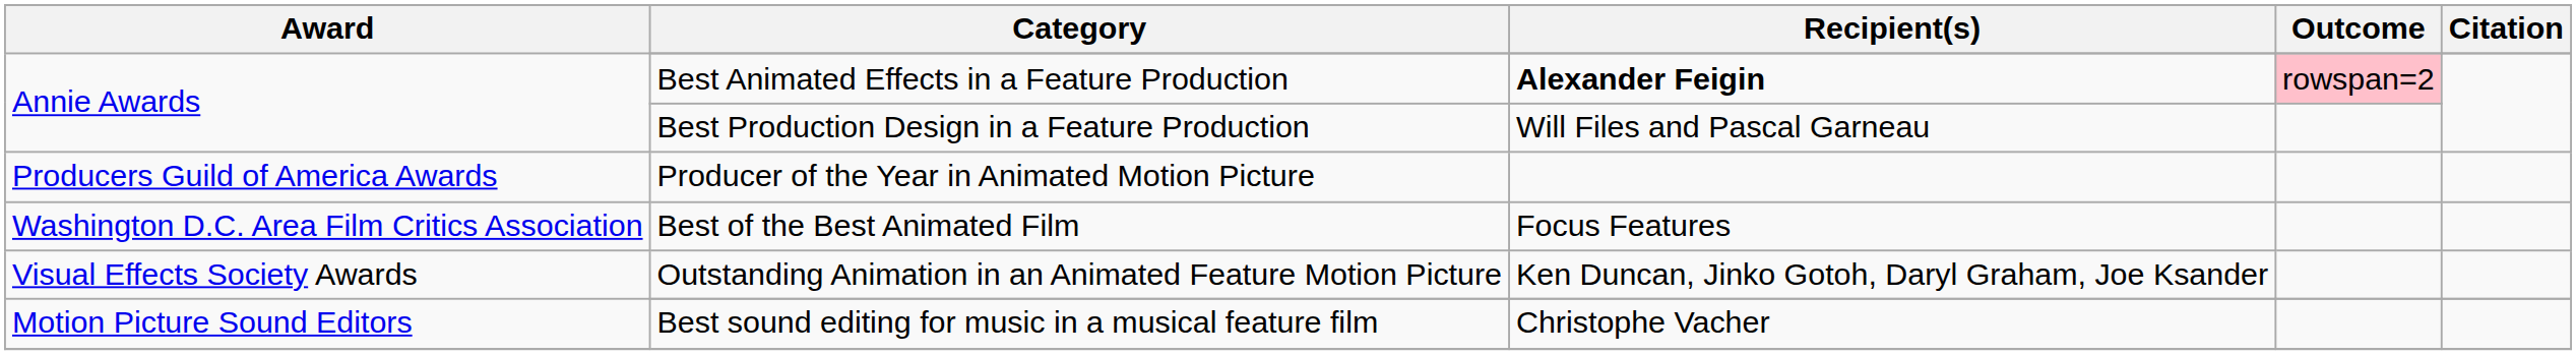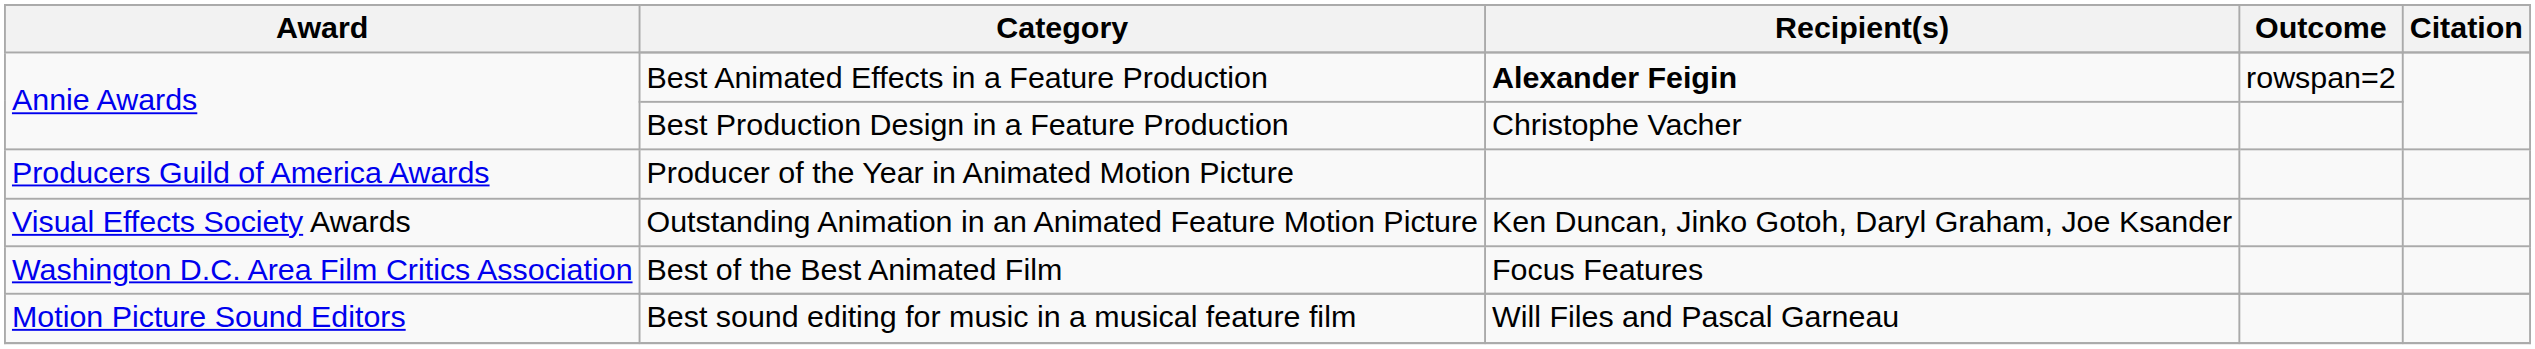Best Animated Effects in a Feature Production | Outcome: pink background -> no background
Best Production Design in a Feature Production | Recipient(s): Will Files and Pascal Garneau -> Christophe Vacher
rows swapped: Outstanding Animation in an Animated Feature Motion Picture <-> Best of the Best Animated Film
Best sound editing for music in a musical feature film | Recipient(s): Christophe Vacher -> Will Files and Pascal Garneau
